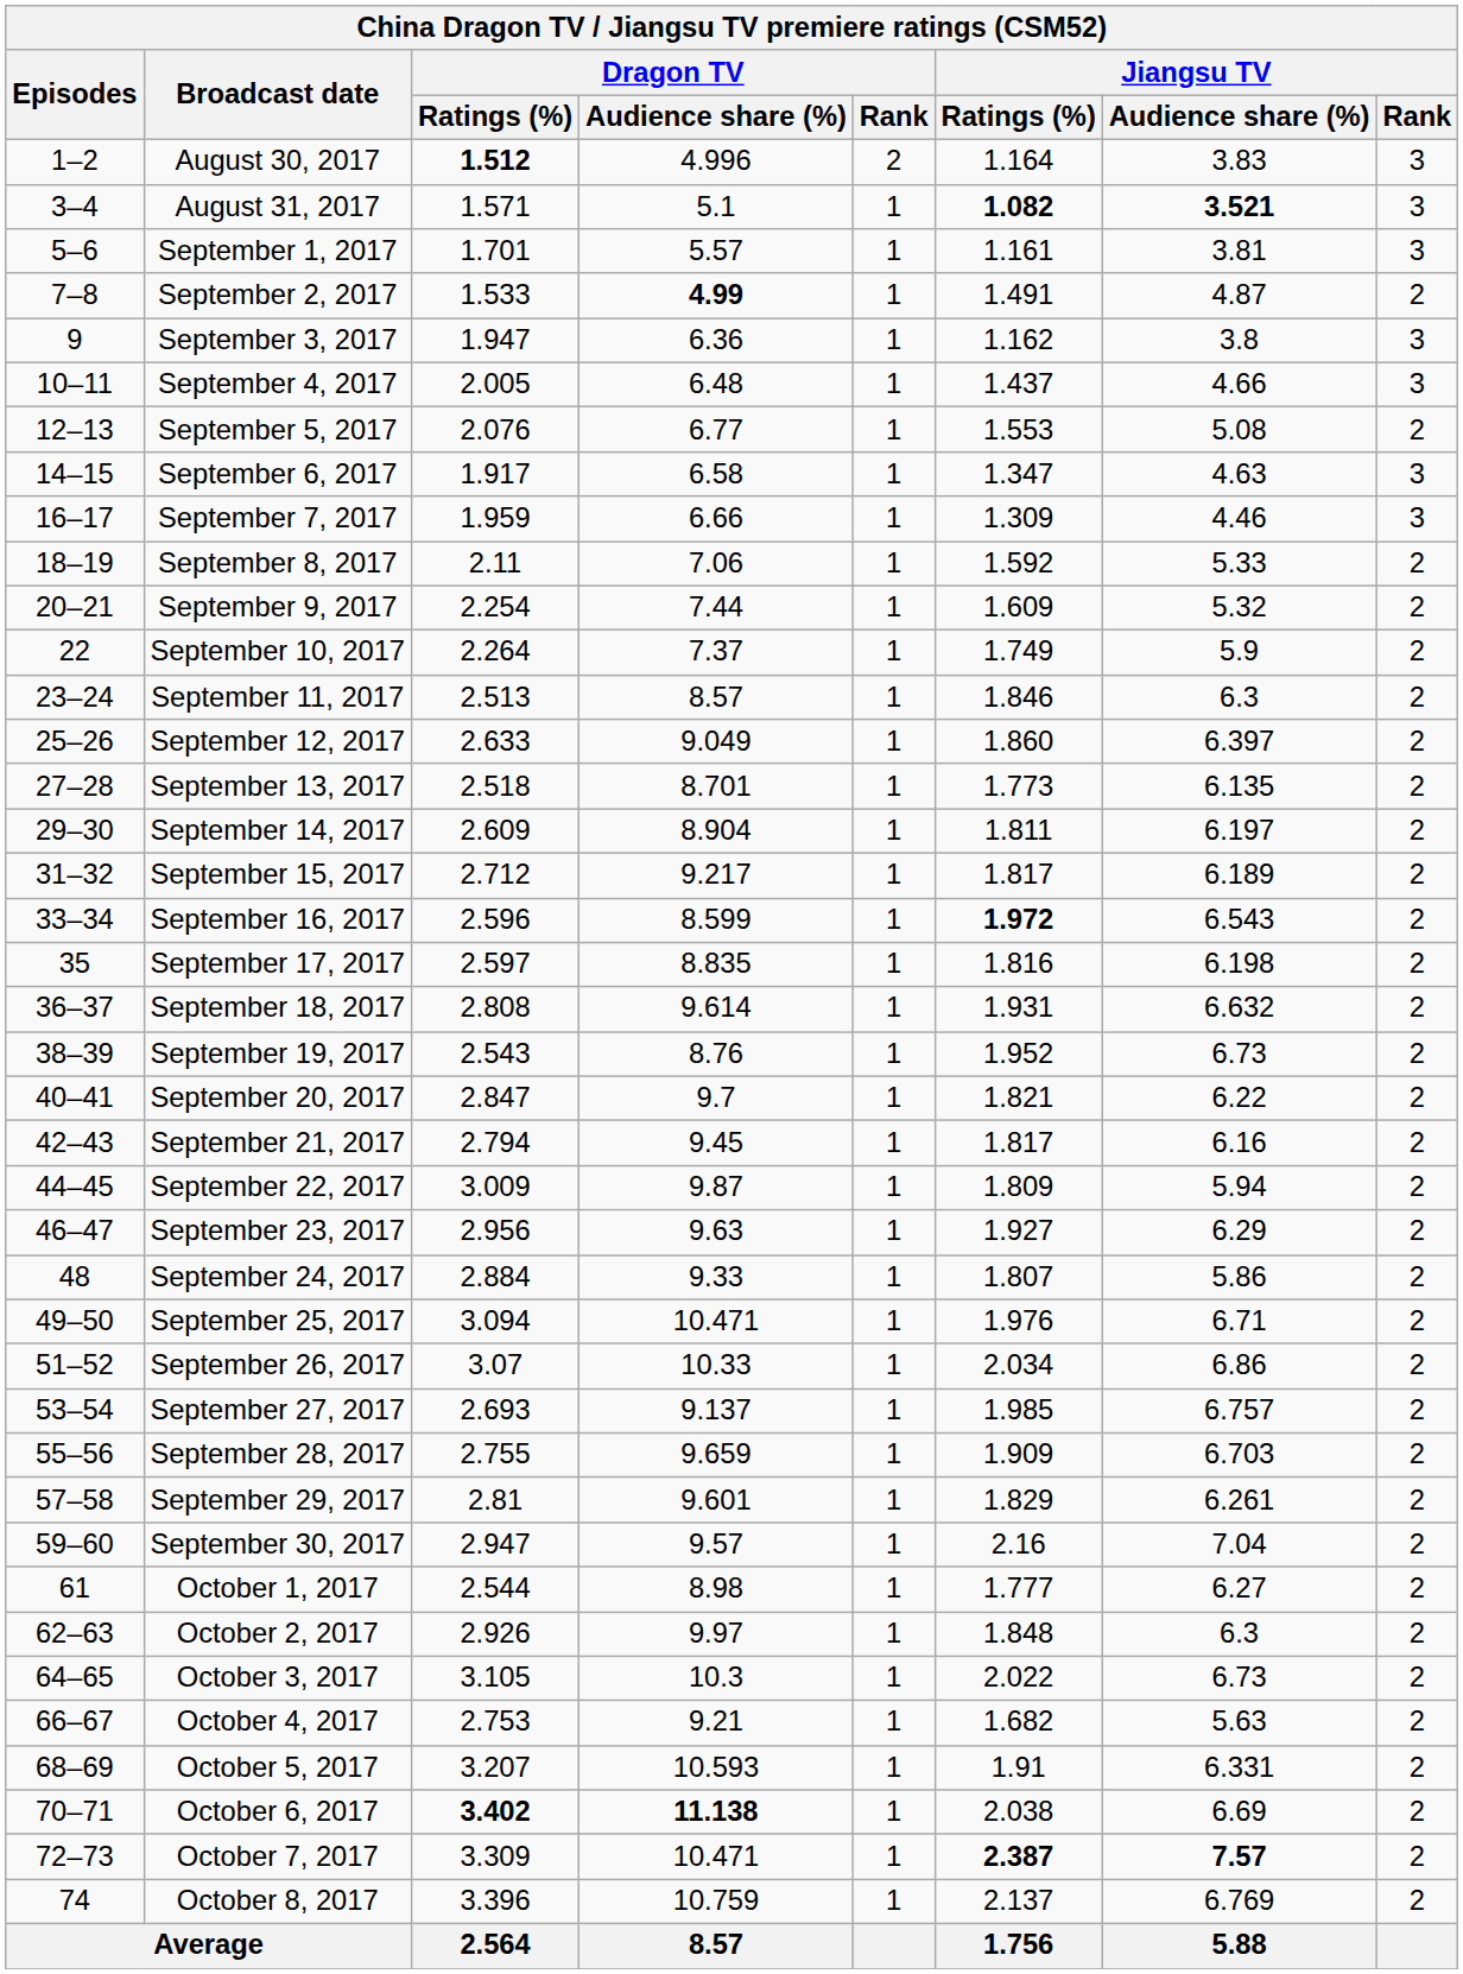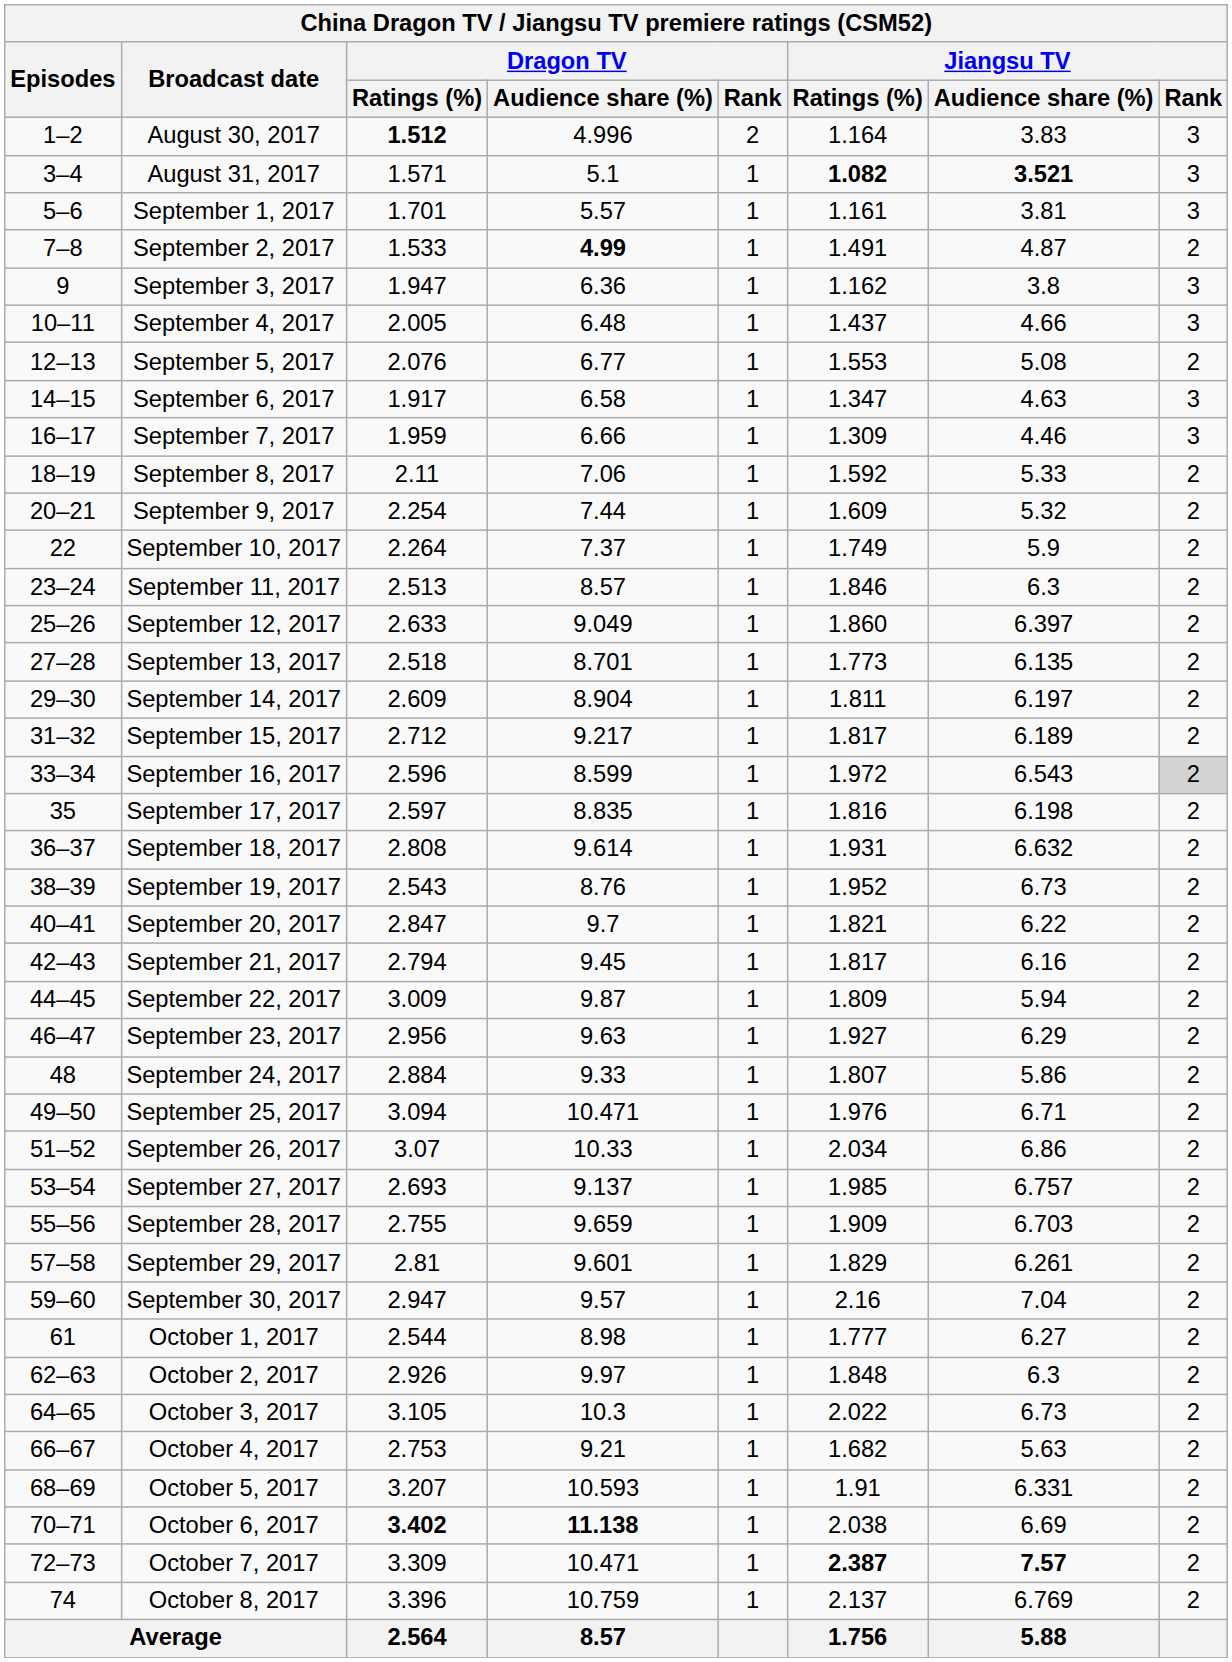September 16, 2017 | Jiangsu TV / Ratings (%): bold -> normal
September 16, 2017 | Jiangsu TV / Rank: no background -> lightgrey background
